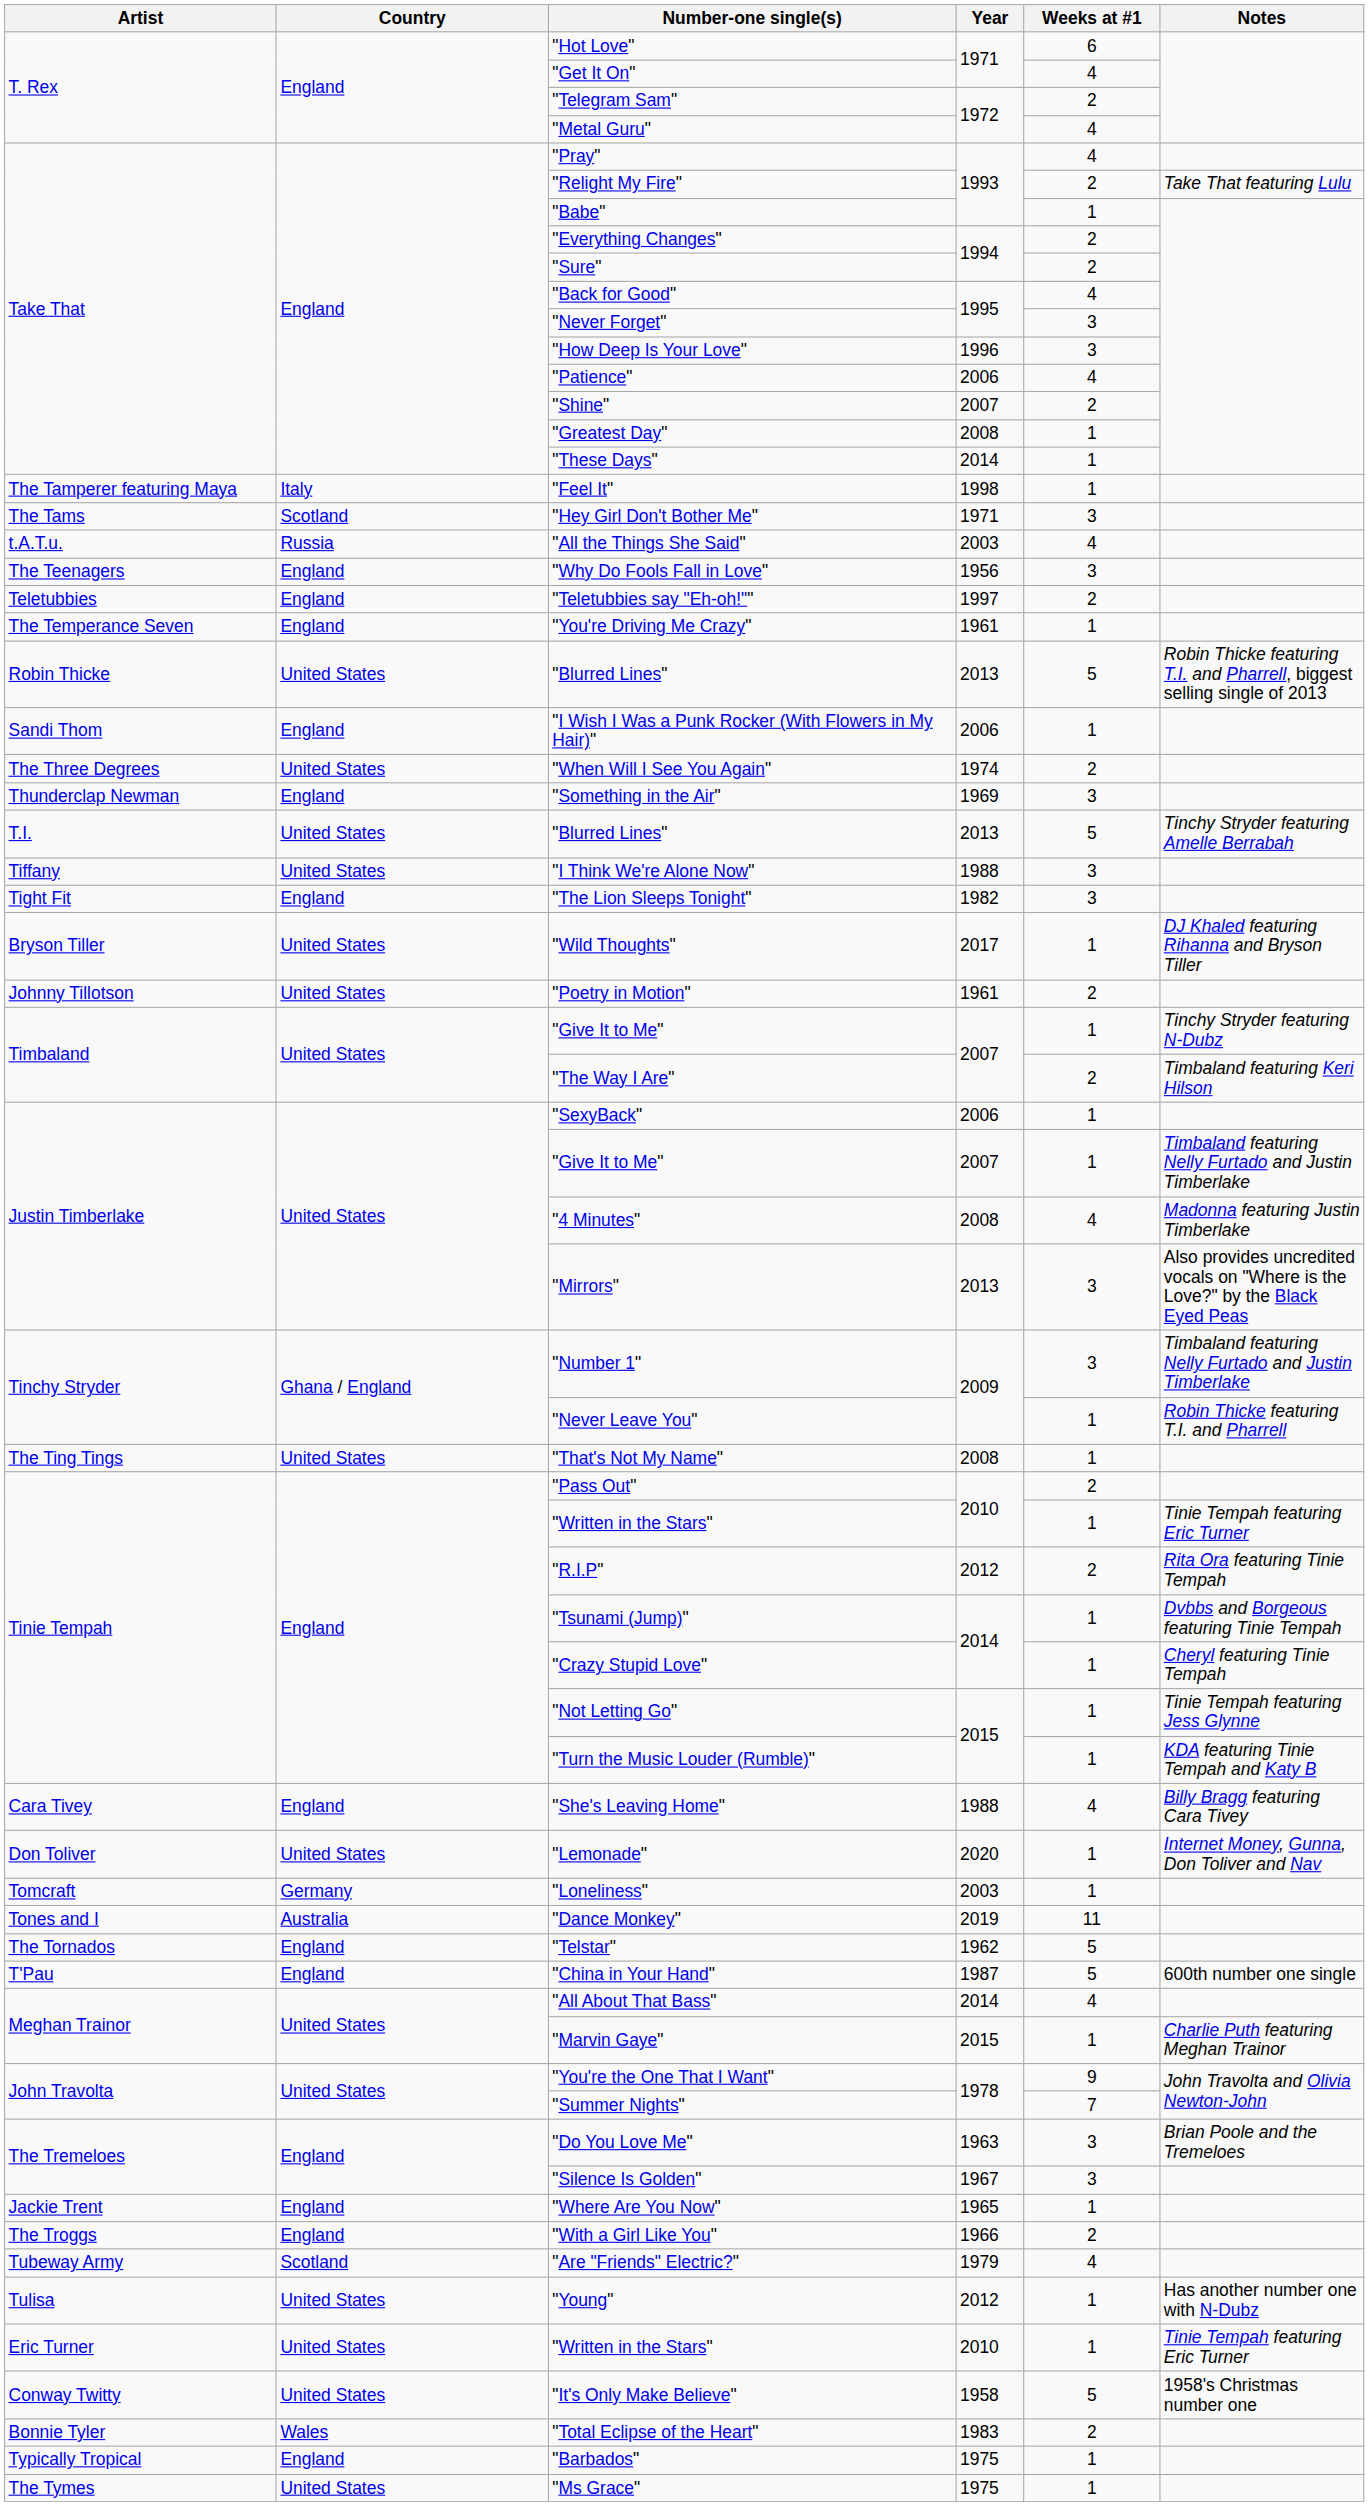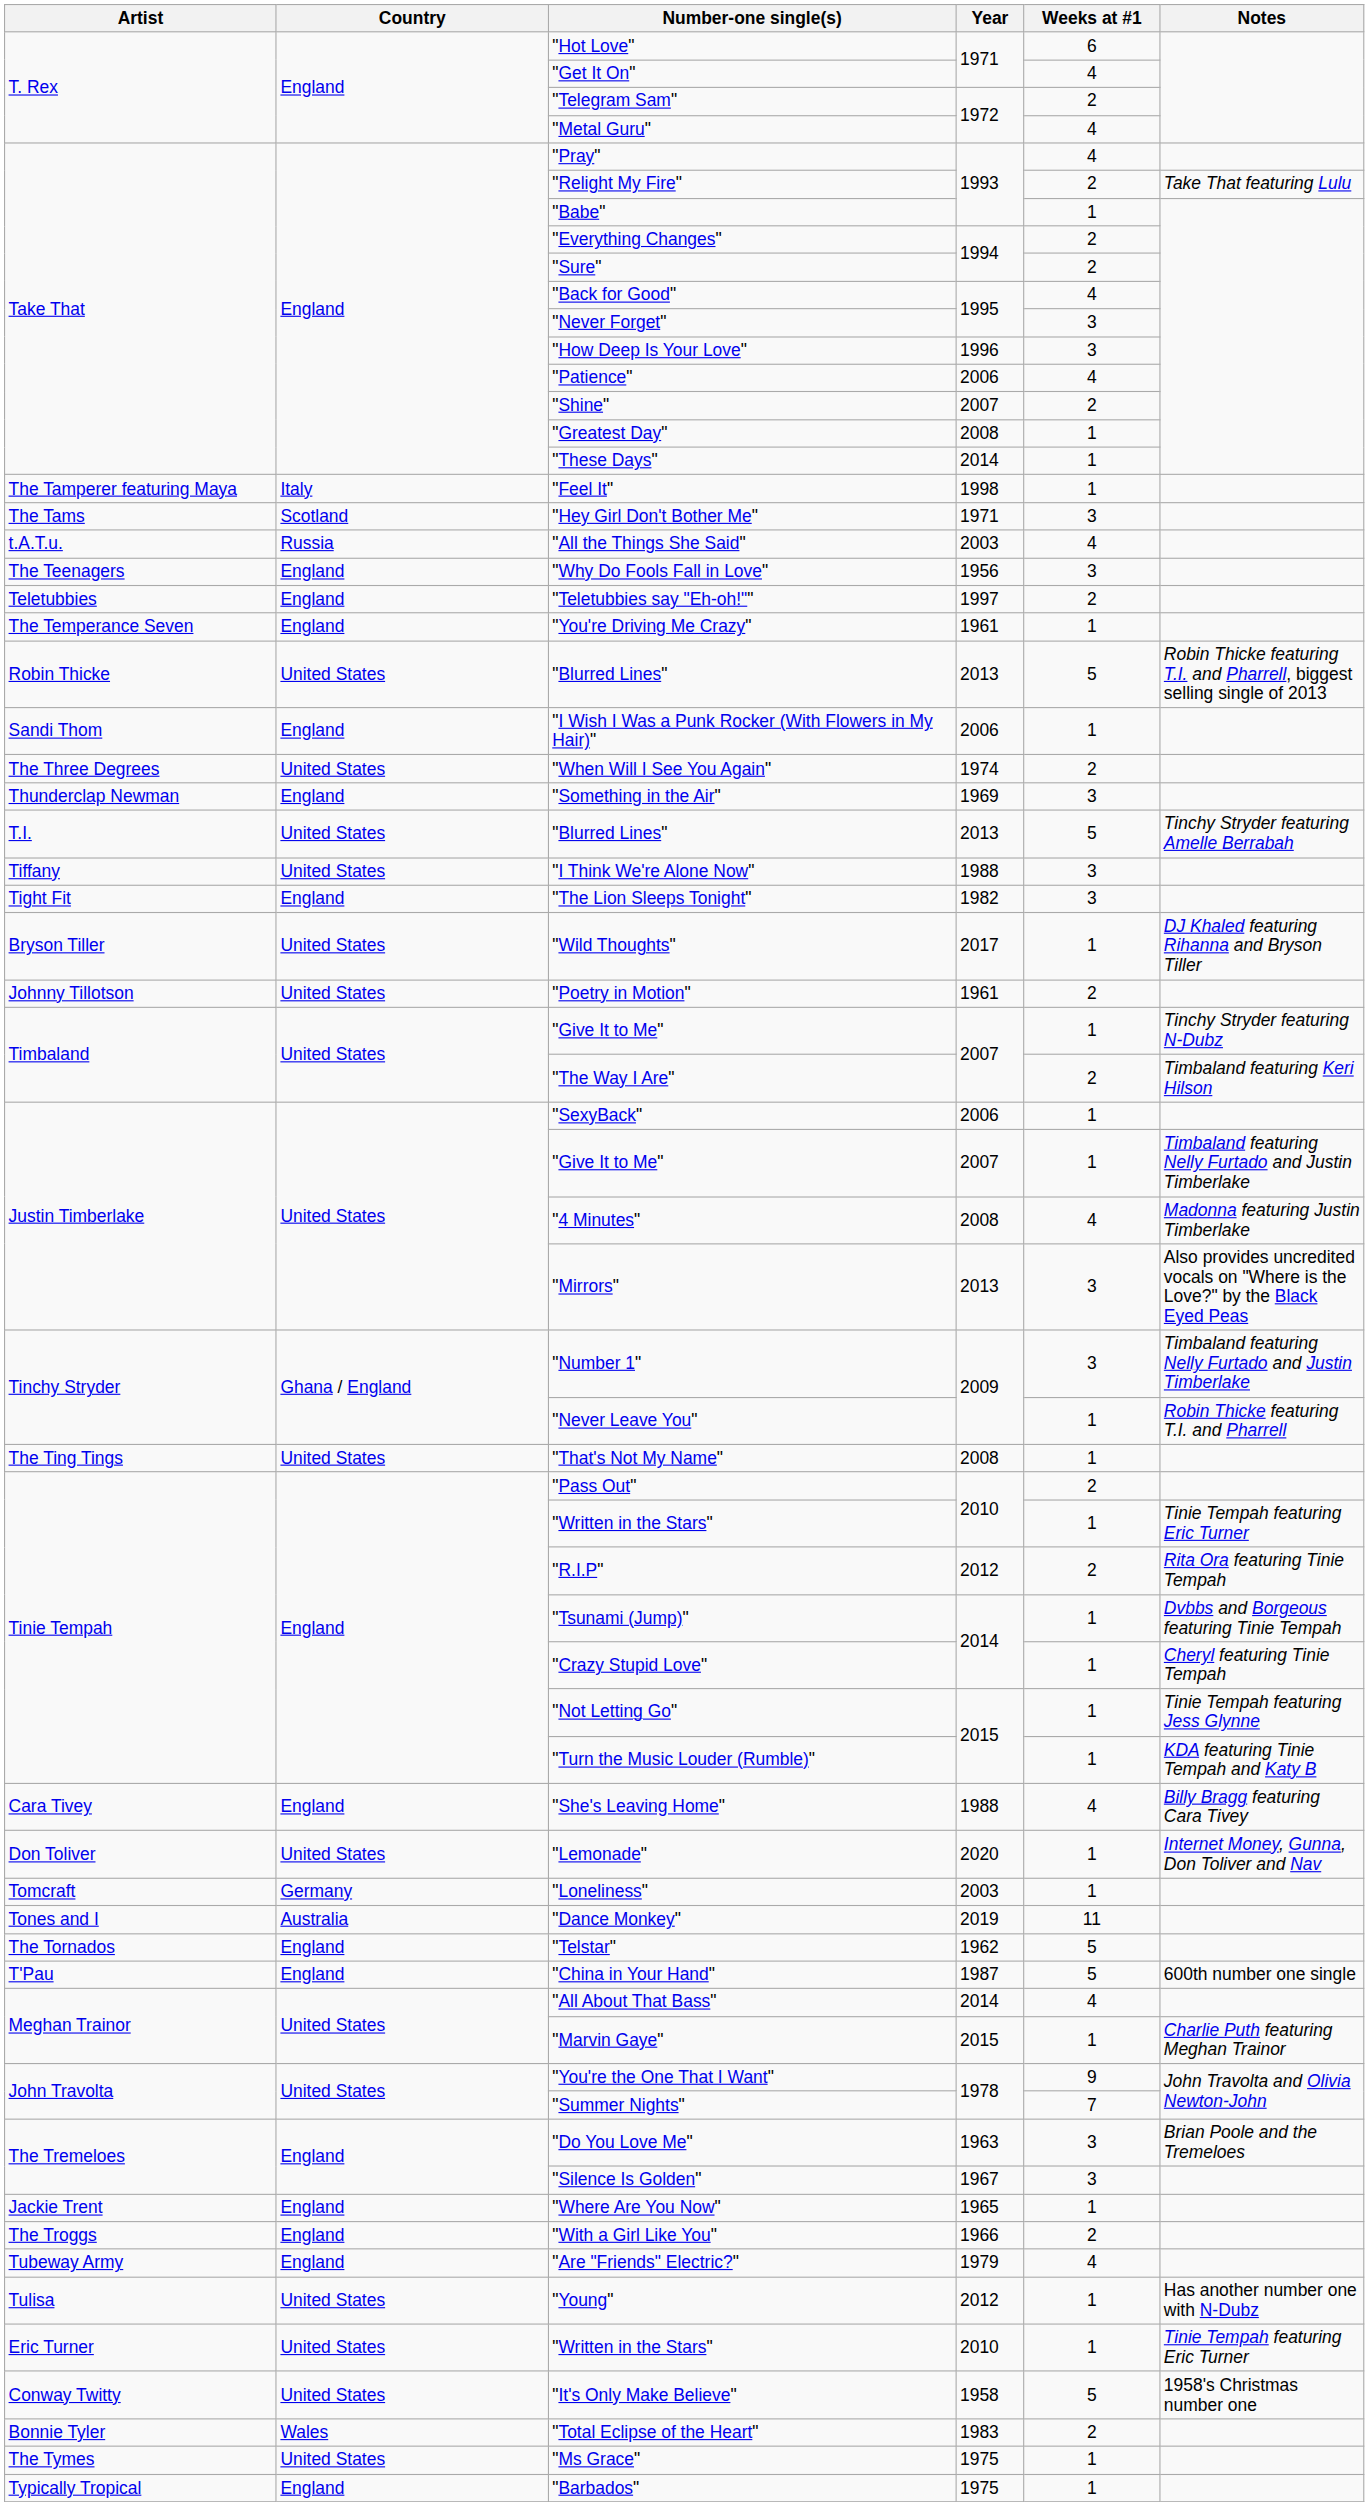"Are "Friends" Electric?" | Country: Scotland -> England
rows swapped: "Ms Grace" <-> "Barbados"
